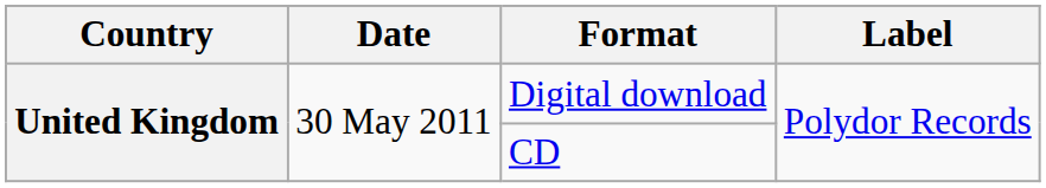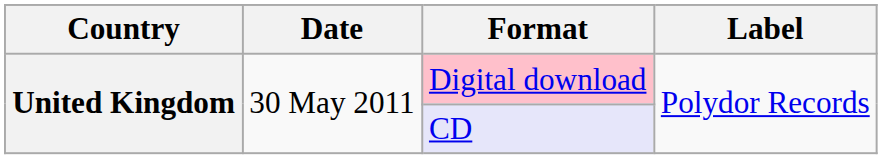Digital download | Format: no background -> pink background
CD | Format: no background -> lavender background
